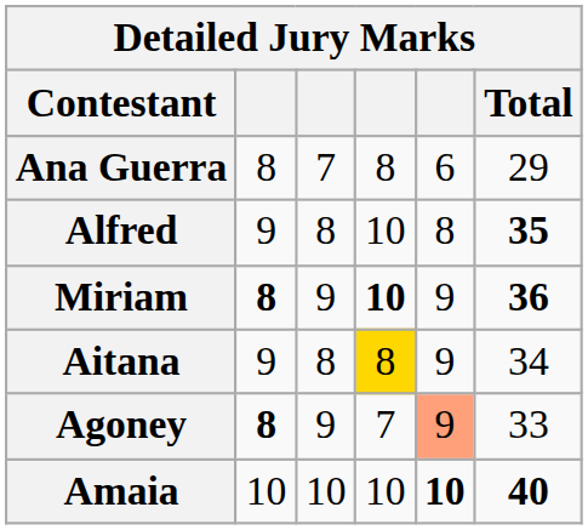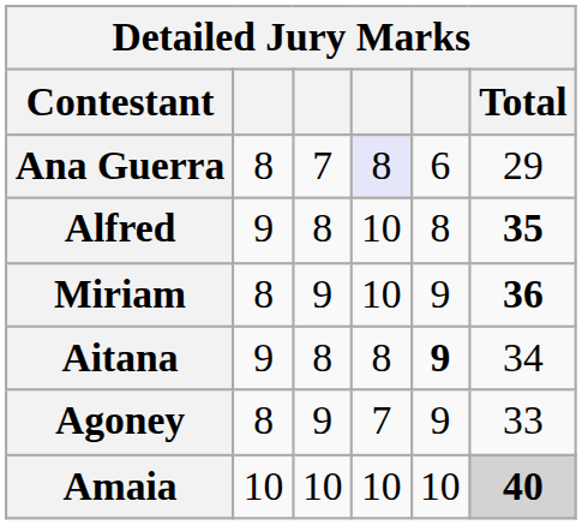Ana Guerra | column 4: no background -> lavender background
Miriam | column 2: bold -> normal
Miriam | column 4: bold -> normal
Aitana | column 4: gold background -> no background
Aitana | column 5: normal -> bold
Agoney | column 2: bold -> normal
Agoney | column 5: lightsalmon background -> no background
Amaia | column 5: bold -> normal
Amaia | Total: no background -> lightgrey background
